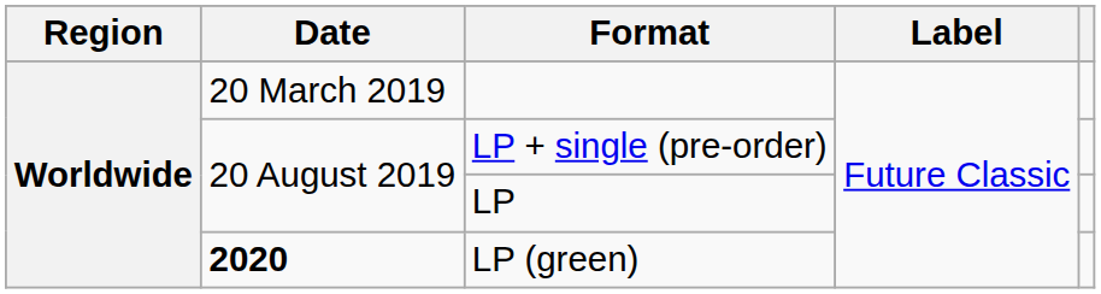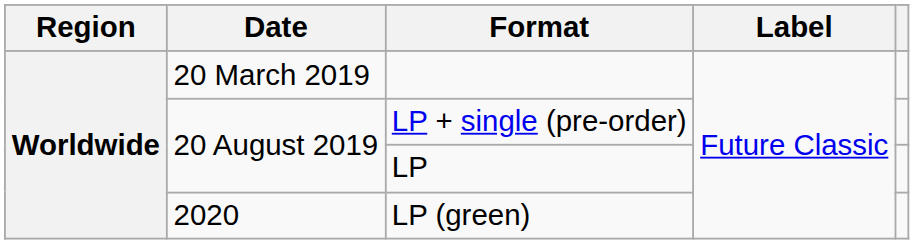LP (green) | Date: bold -> normal
